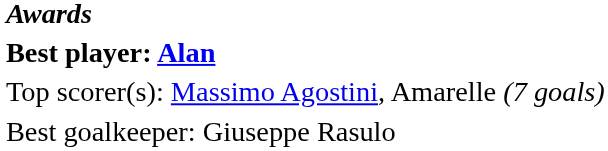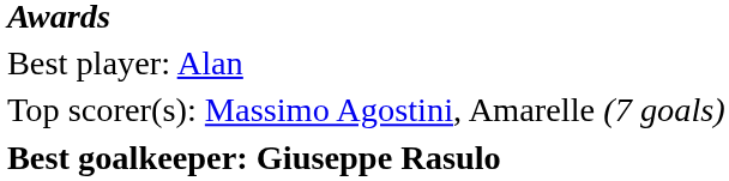Best player: Alan | Awards: bold -> normal
Best goalkeeper: Giuseppe Rasulo | Awards: normal -> bold
